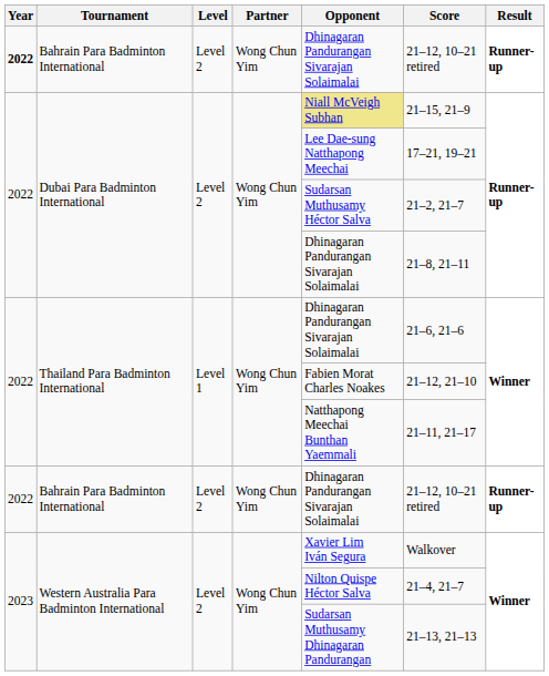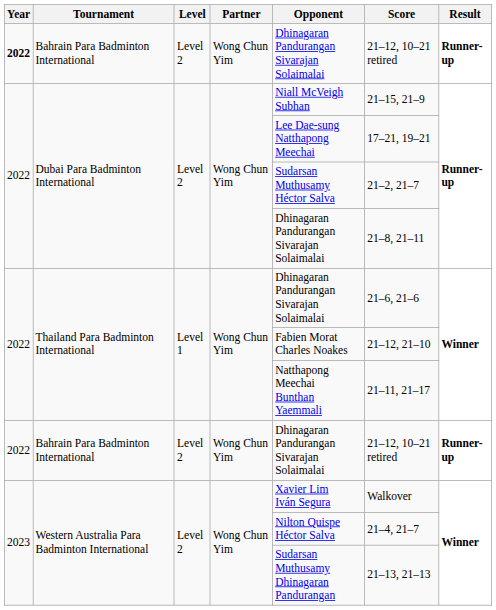row 3 | Opponent: khaki background -> no background
